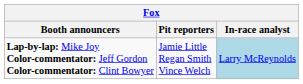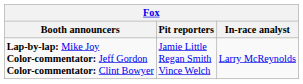row 3 | In-race analyst: lightblue background -> no background
